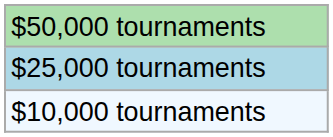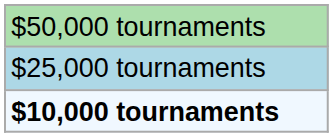row 3 | column 1: normal -> bold
